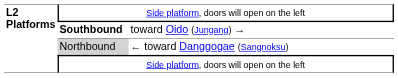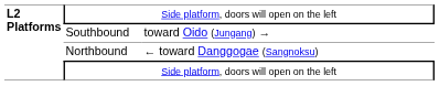Southbound | column 2: bold -> normal
Northbound | column 2: lightgrey background -> no background
